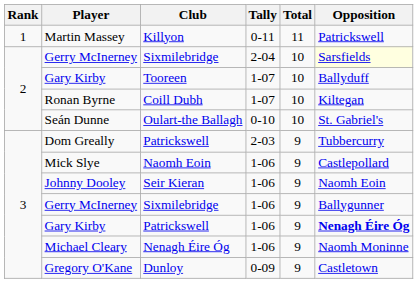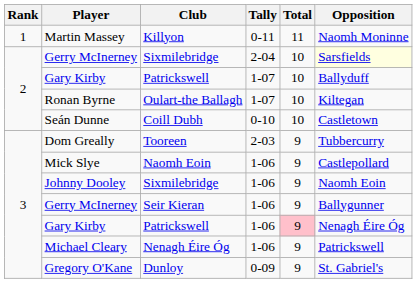Martin Massey | Opposition: Patrickswell -> Naomh Moninne
Gary Kirby / 1-07 | Club: Tooreen -> Patrickswell
Ronan Byrne | Club: Coill Dubh -> Oulart-the Ballagh
Seán Dunne | Club: Oulart-the Ballagh -> Coill Dubh
Seán Dunne | Opposition: St. Gabriel's -> Castletown
Dom Greally | Club: Patrickswell -> Tooreen
Johnny Dooley | Club: Seir Kieran -> Sixmilebridge
Gerry McInerney / 1-06 | Club: Sixmilebridge -> Seir Kieran
Gary Kirby / 1-06 | Total: no background -> pink background
Gary Kirby / 1-06 | Opposition: bold -> normal
Michael Cleary | Opposition: Naomh Moninne -> Patrickswell
Gregory O'Kane | Opposition: Castletown -> St. Gabriel's
